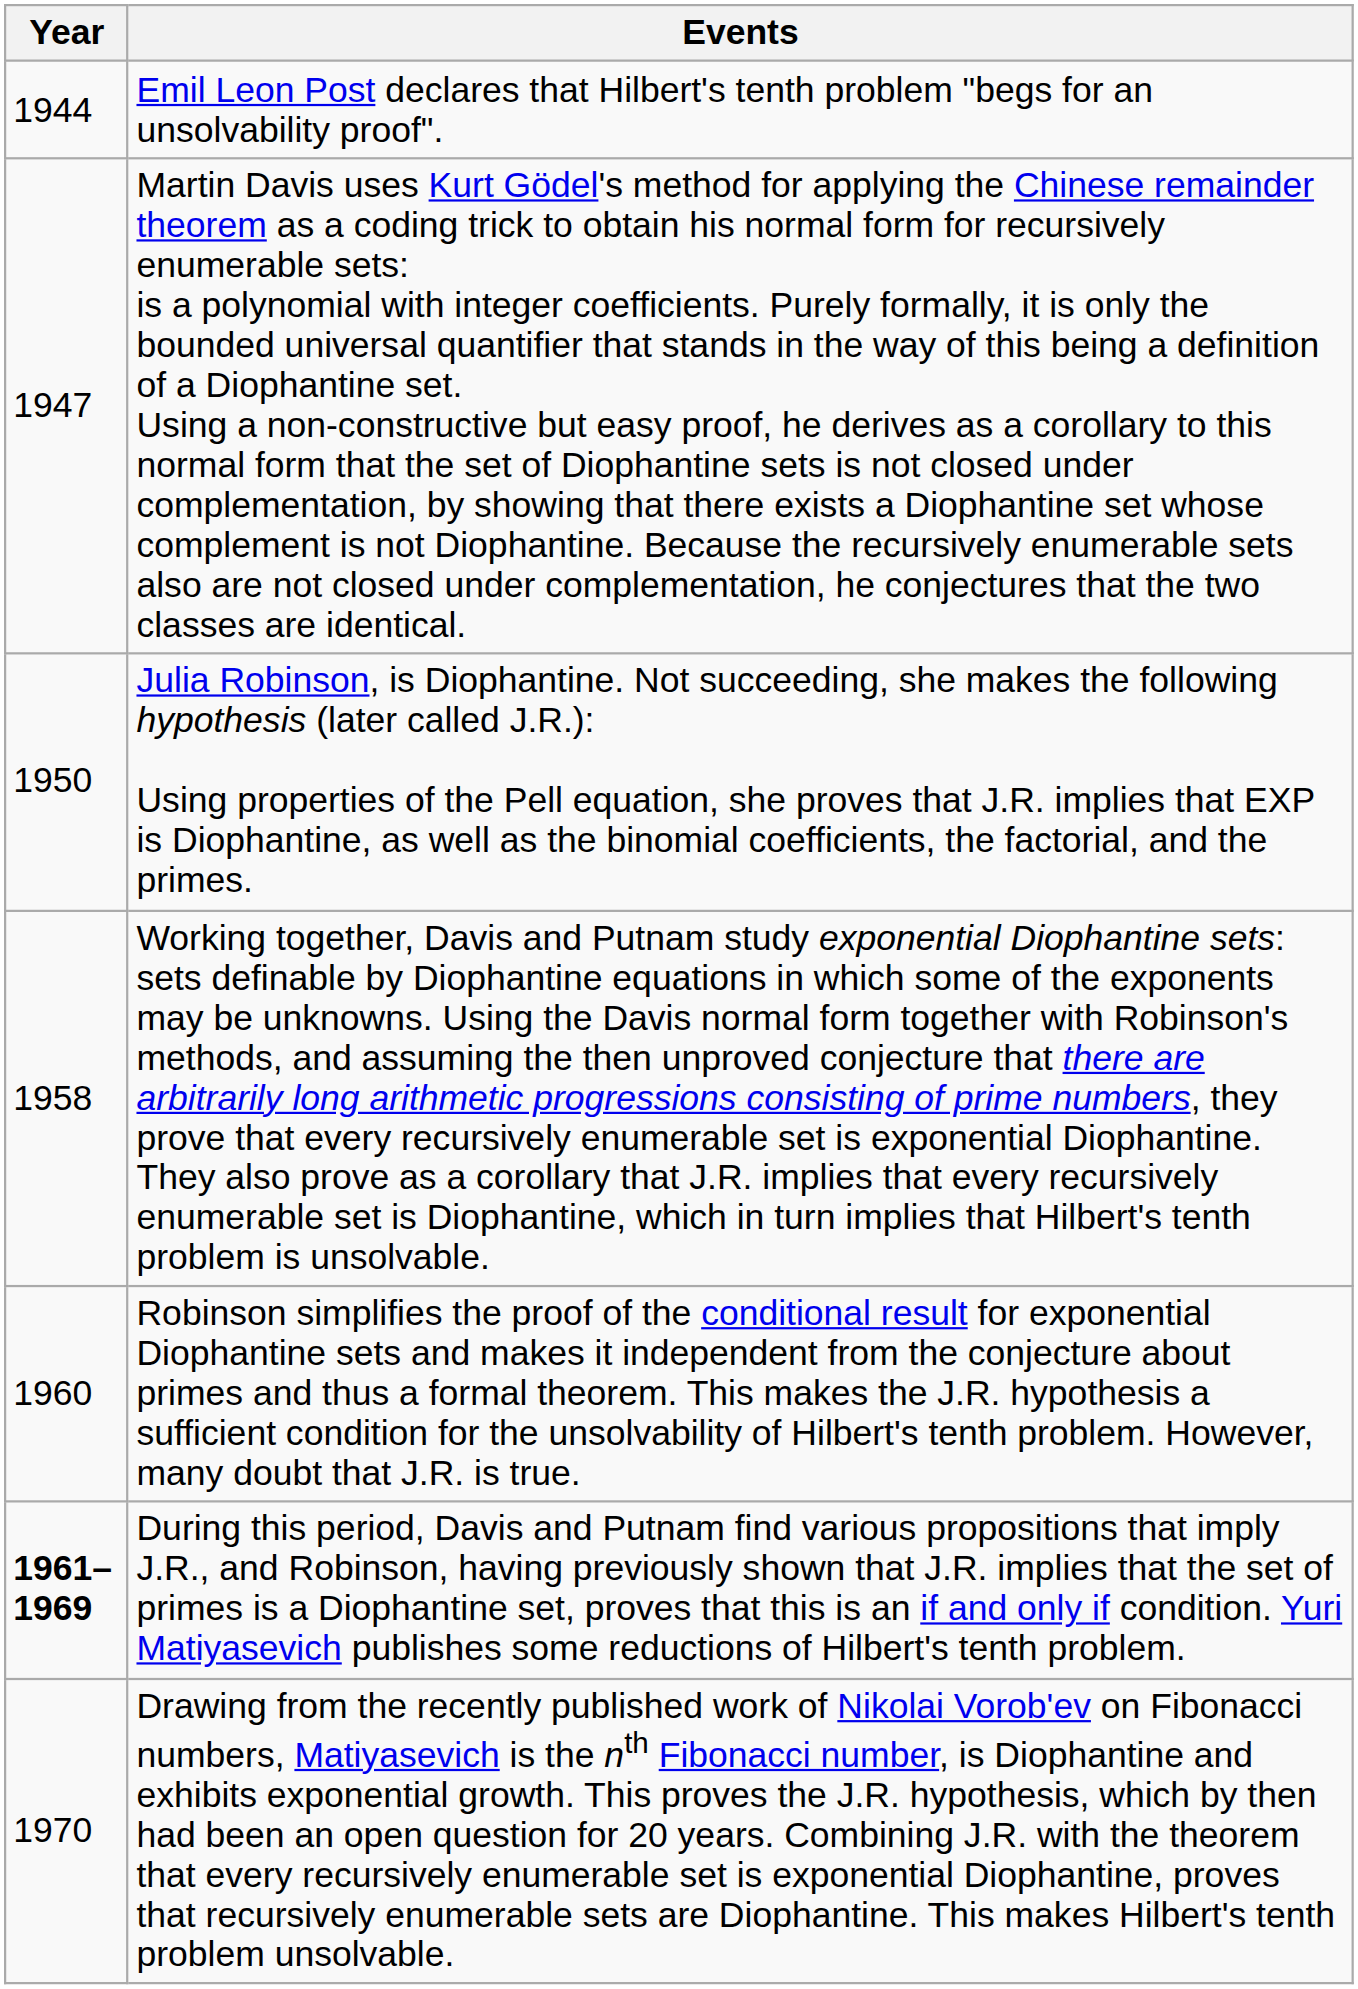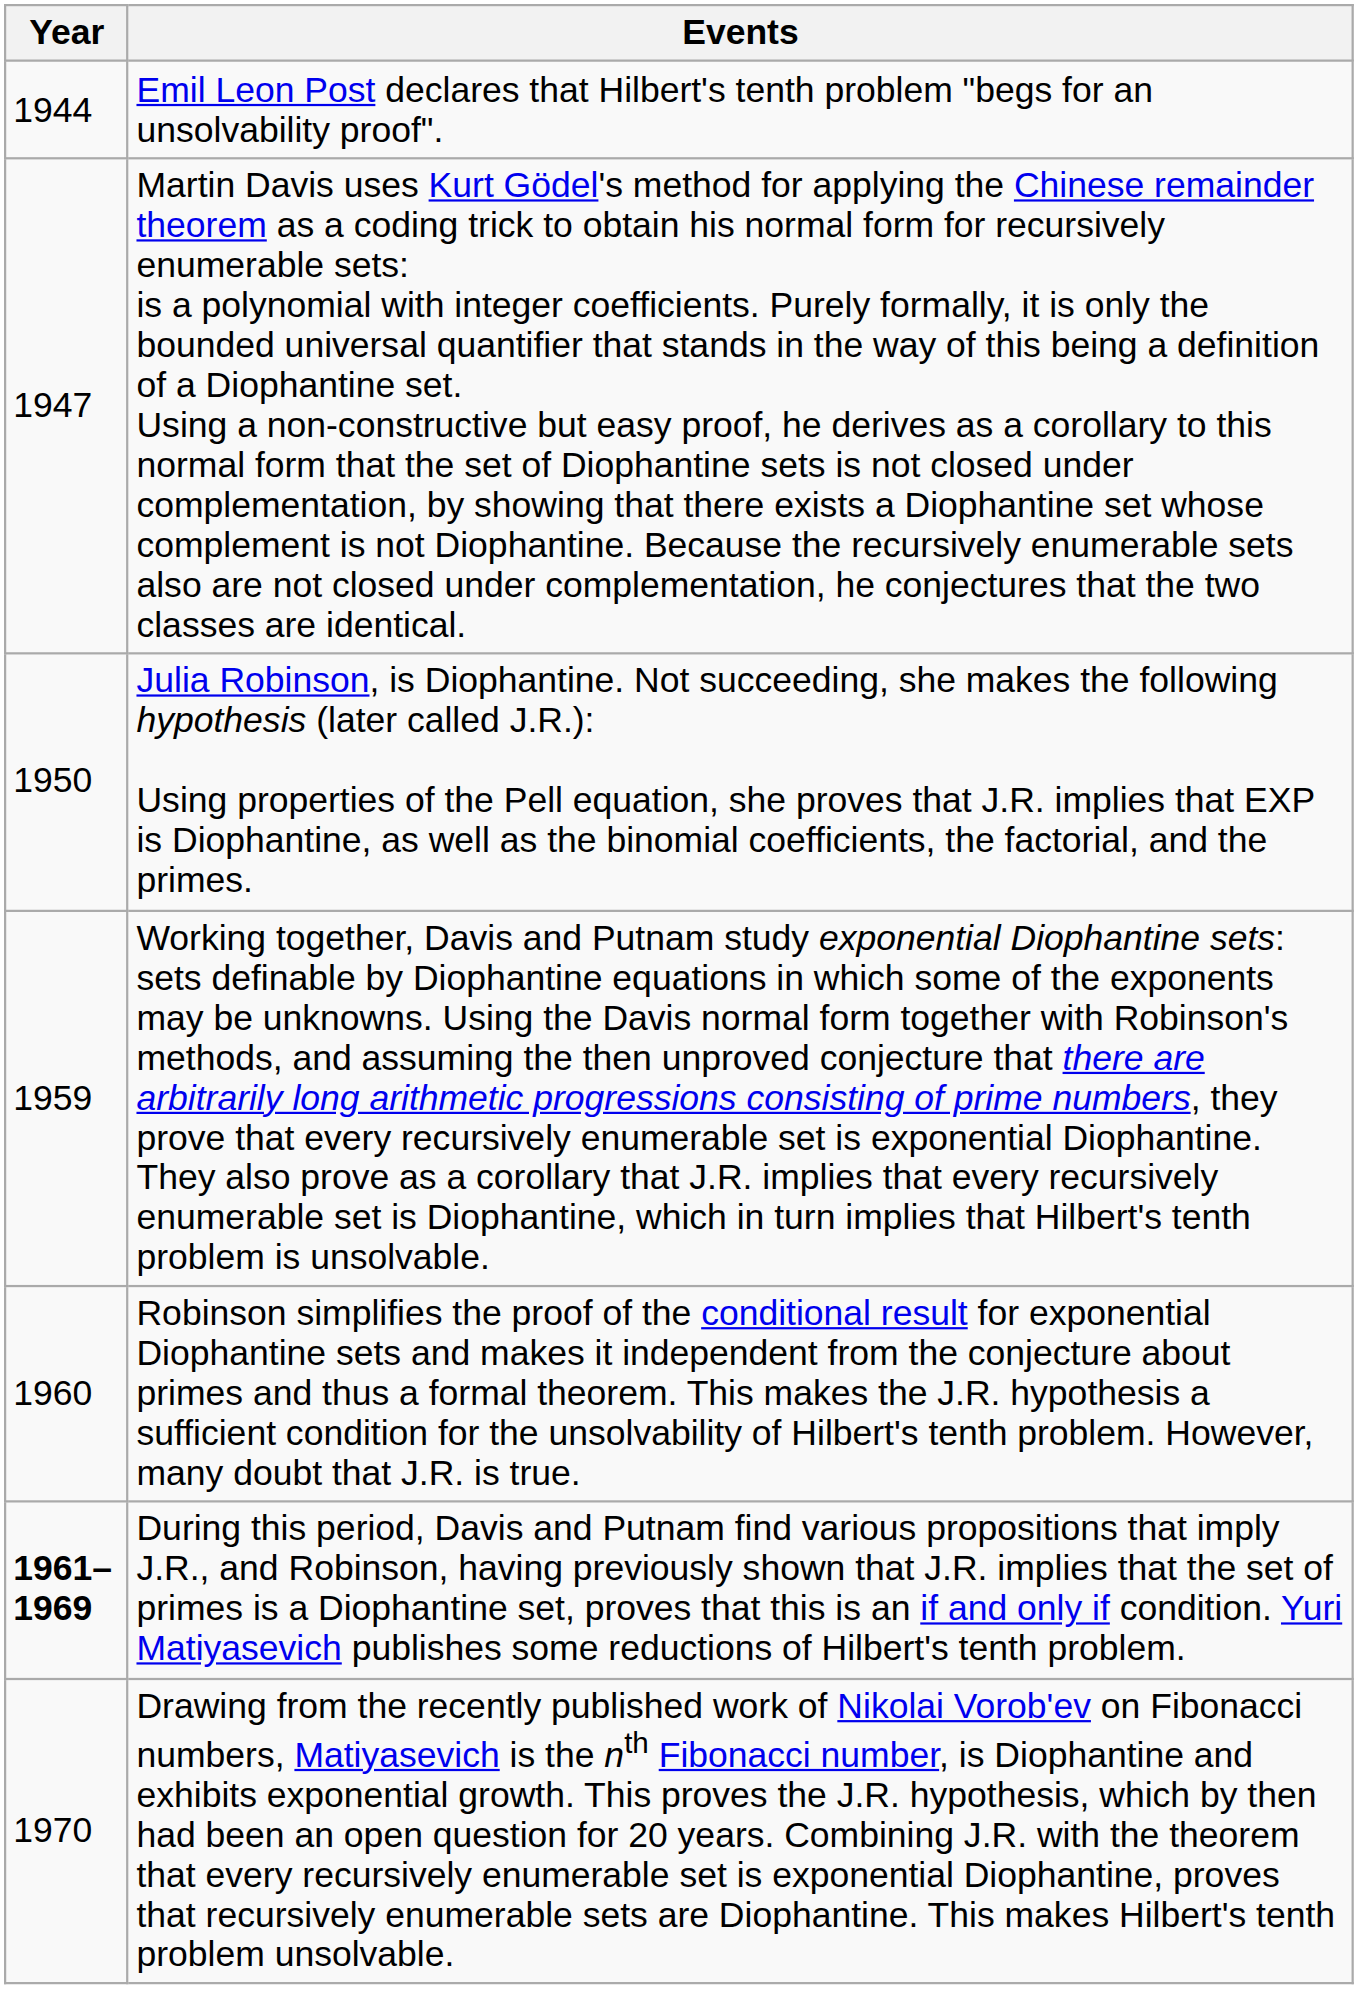row 5 | Year: 1958 -> 1959
